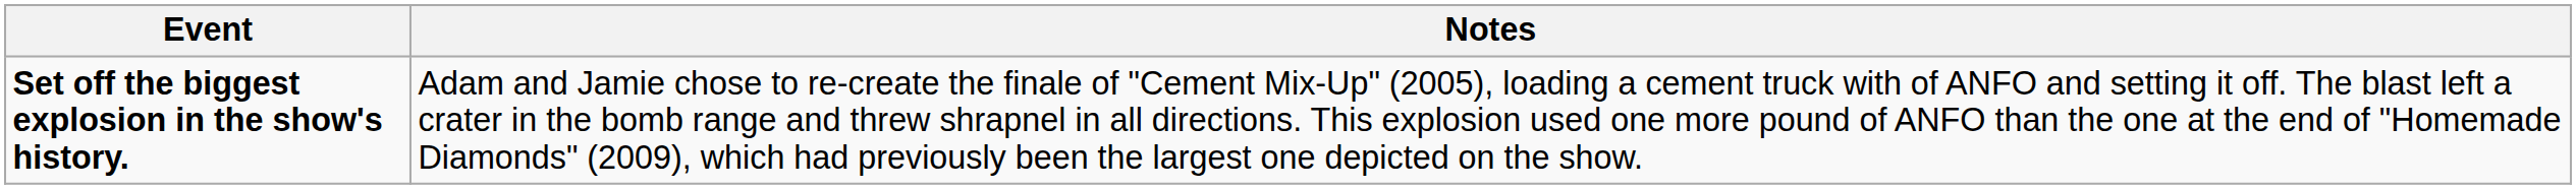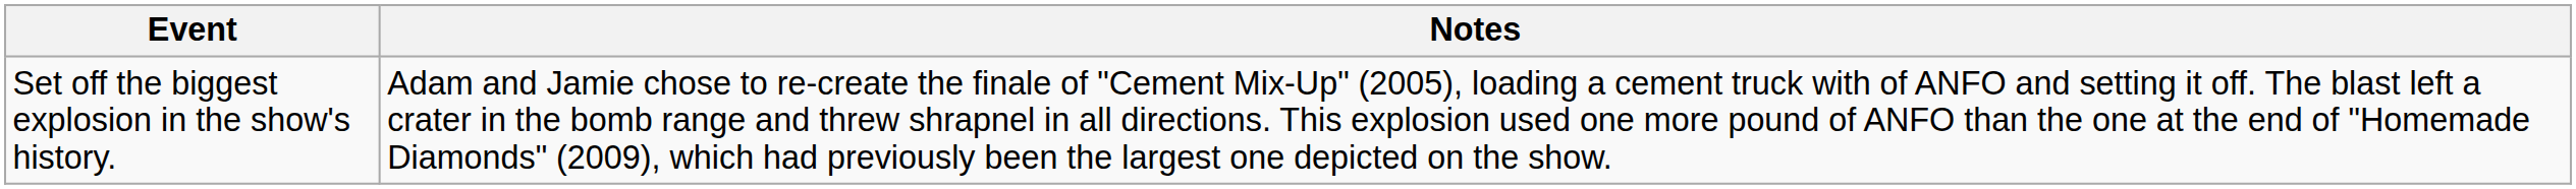row 2 | Event: bold -> normal
